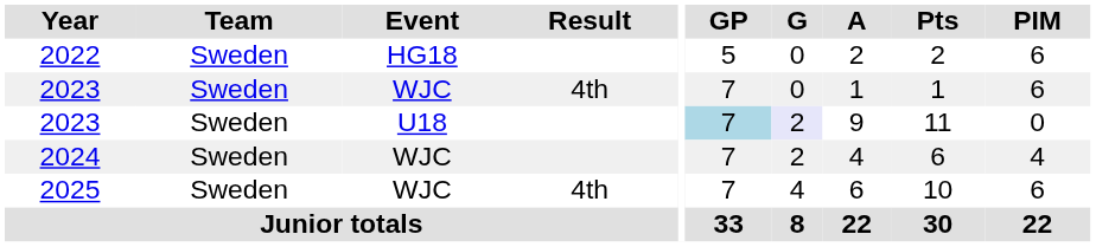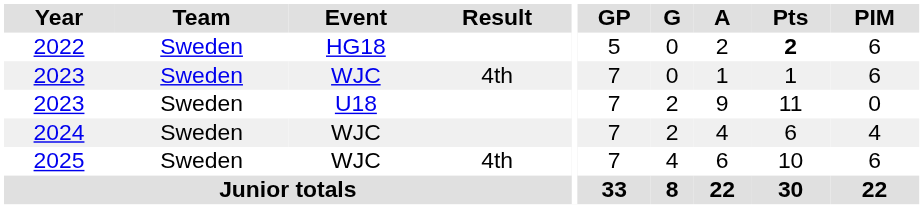2022 | Pts: normal -> bold
2023 / U18 | GP: lightblue background -> no background
2023 / U18 | G: lavender background -> no background
